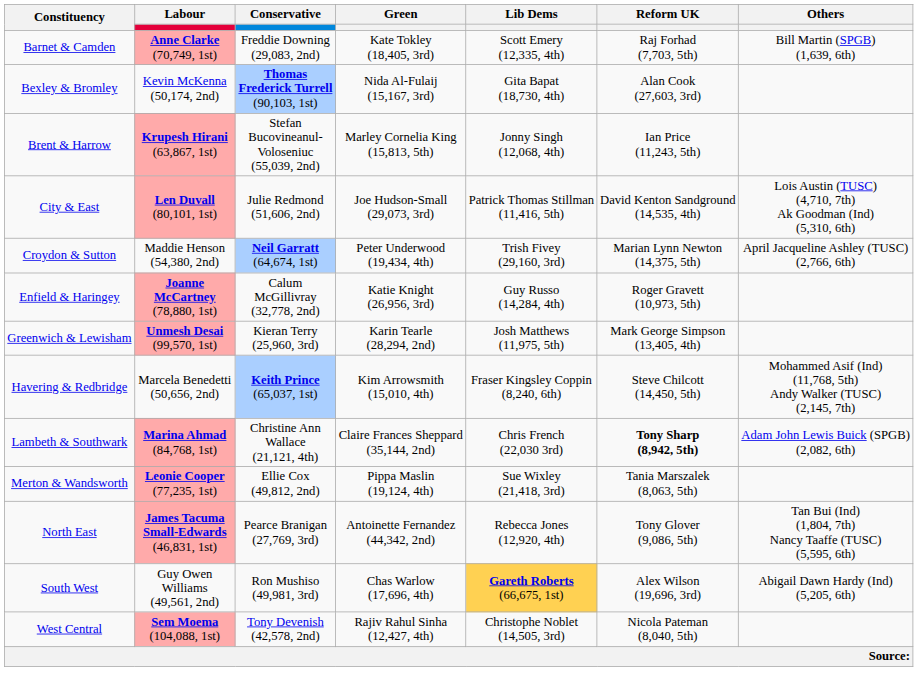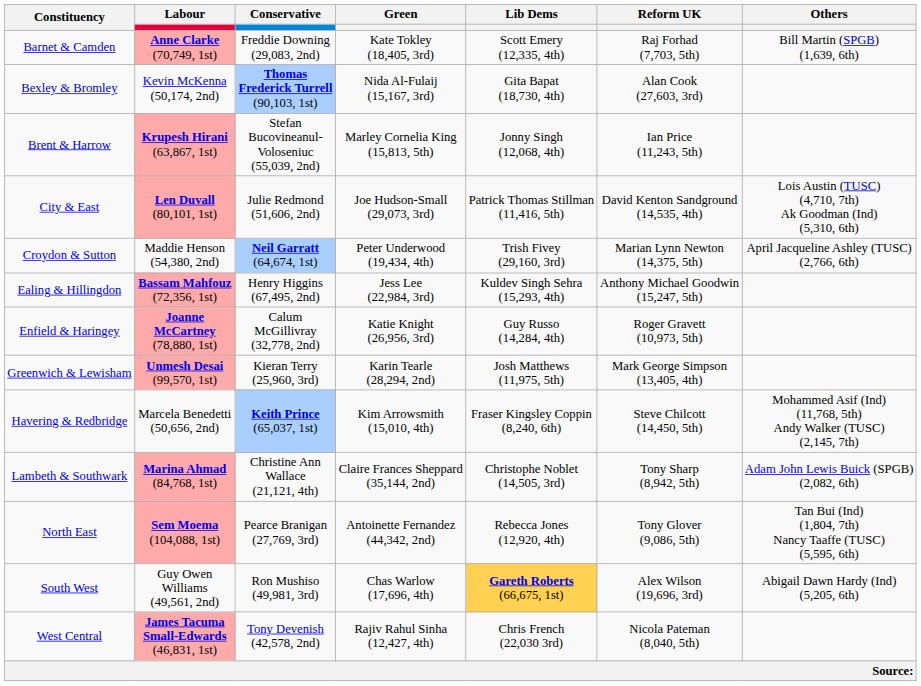+ row: Ealing & Hillingdon | Bassam Mahfouz (72,356, 1st) | Henry Higgins (67,495, 2nd) | Jess Lee (22,984, 3rd) | Kuldev Singh Sehra (15,293, 4th) | Anthony Michael Goodwin (15,247, 5th)
Lambeth & Southwark | Lib Dems: Chris French (22,030 3rd) -> Christophe Noblet (14,505, 3rd)
Lambeth & Southwark | Reform UK: bold -> normal
- row: Merton & Wandsworth | Leonie Cooper (77,235, 1st) | Ellie Cox (49,812, 2nd) | Pippa Maslin (19,124, 4th) | Sue Wixley (21,418, 3rd) | Tania Marszalek (8,063, 5th)
North East | Labour: James Tacuma Small-Edwards (46,831, 1st) -> Sem Moema (104,088, 1st)
West Central | Labour: Sem Moema (104,088, 1st) -> James Tacuma Small-Edwards (46,831, 1st)
West Central | Lib Dems: Christophe Noblet (14,505, 3rd) -> Chris French (22,030 3rd)
